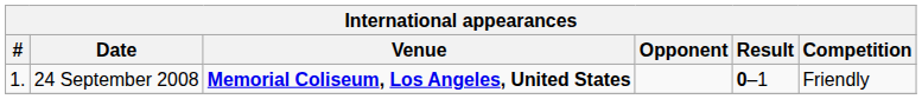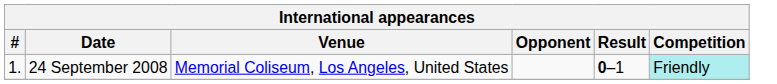24 September 2008 | Venue: bold -> normal
24 September 2008 | Competition: no background -> paleturquoise background
